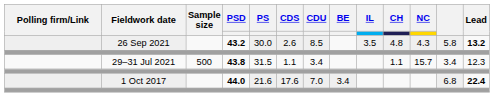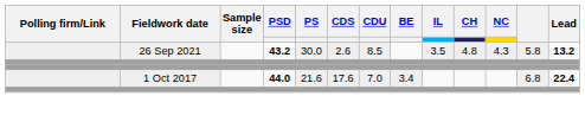- row: 29–31 Jul 2021 | 500 | 43.8 | 31.5 | 1.1 | 3.4 | 1.1 | 15.7 | 3.4 | 12.3
